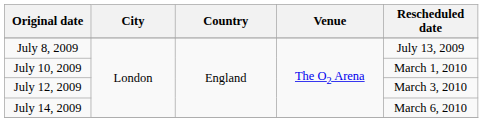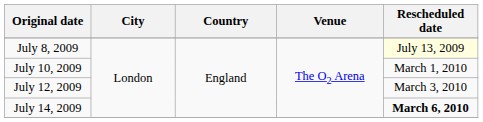July 8, 2009 | Rescheduled date: no background -> lightyellow background
July 14, 2009 | Rescheduled date: normal -> bold
